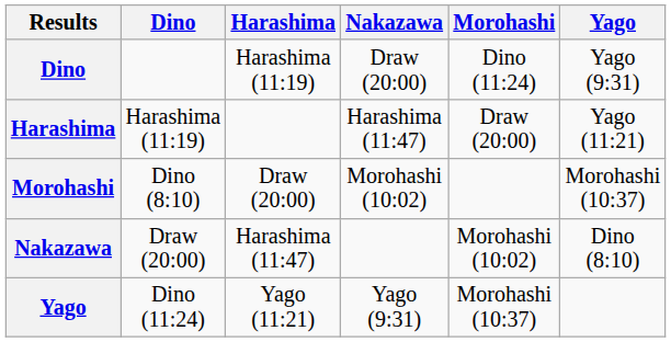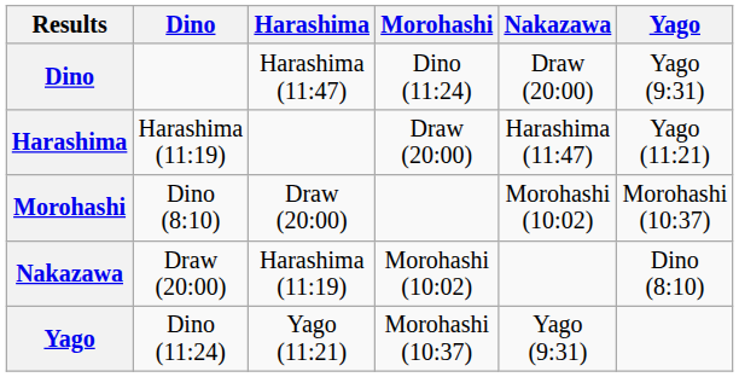columns swapped: Morohashi <-> Nakazawa
row 2 | Harashima: Harashima (11:19) -> Harashima (11:47)
row 5 | Harashima: Harashima (11:47) -> Harashima (11:19)
